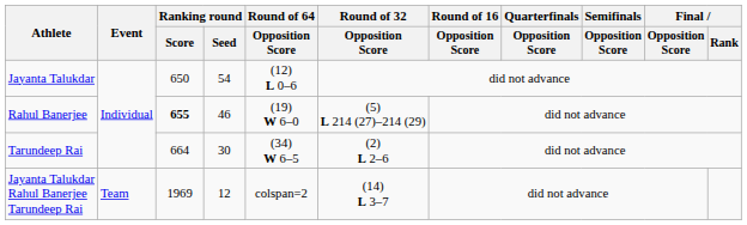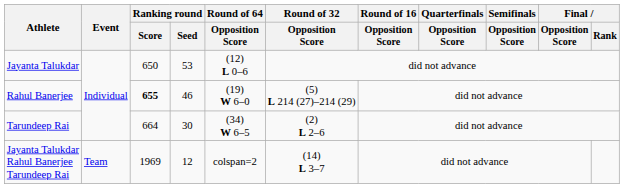Jayanta Talukdar | Ranking round / Seed: 54 -> 53
